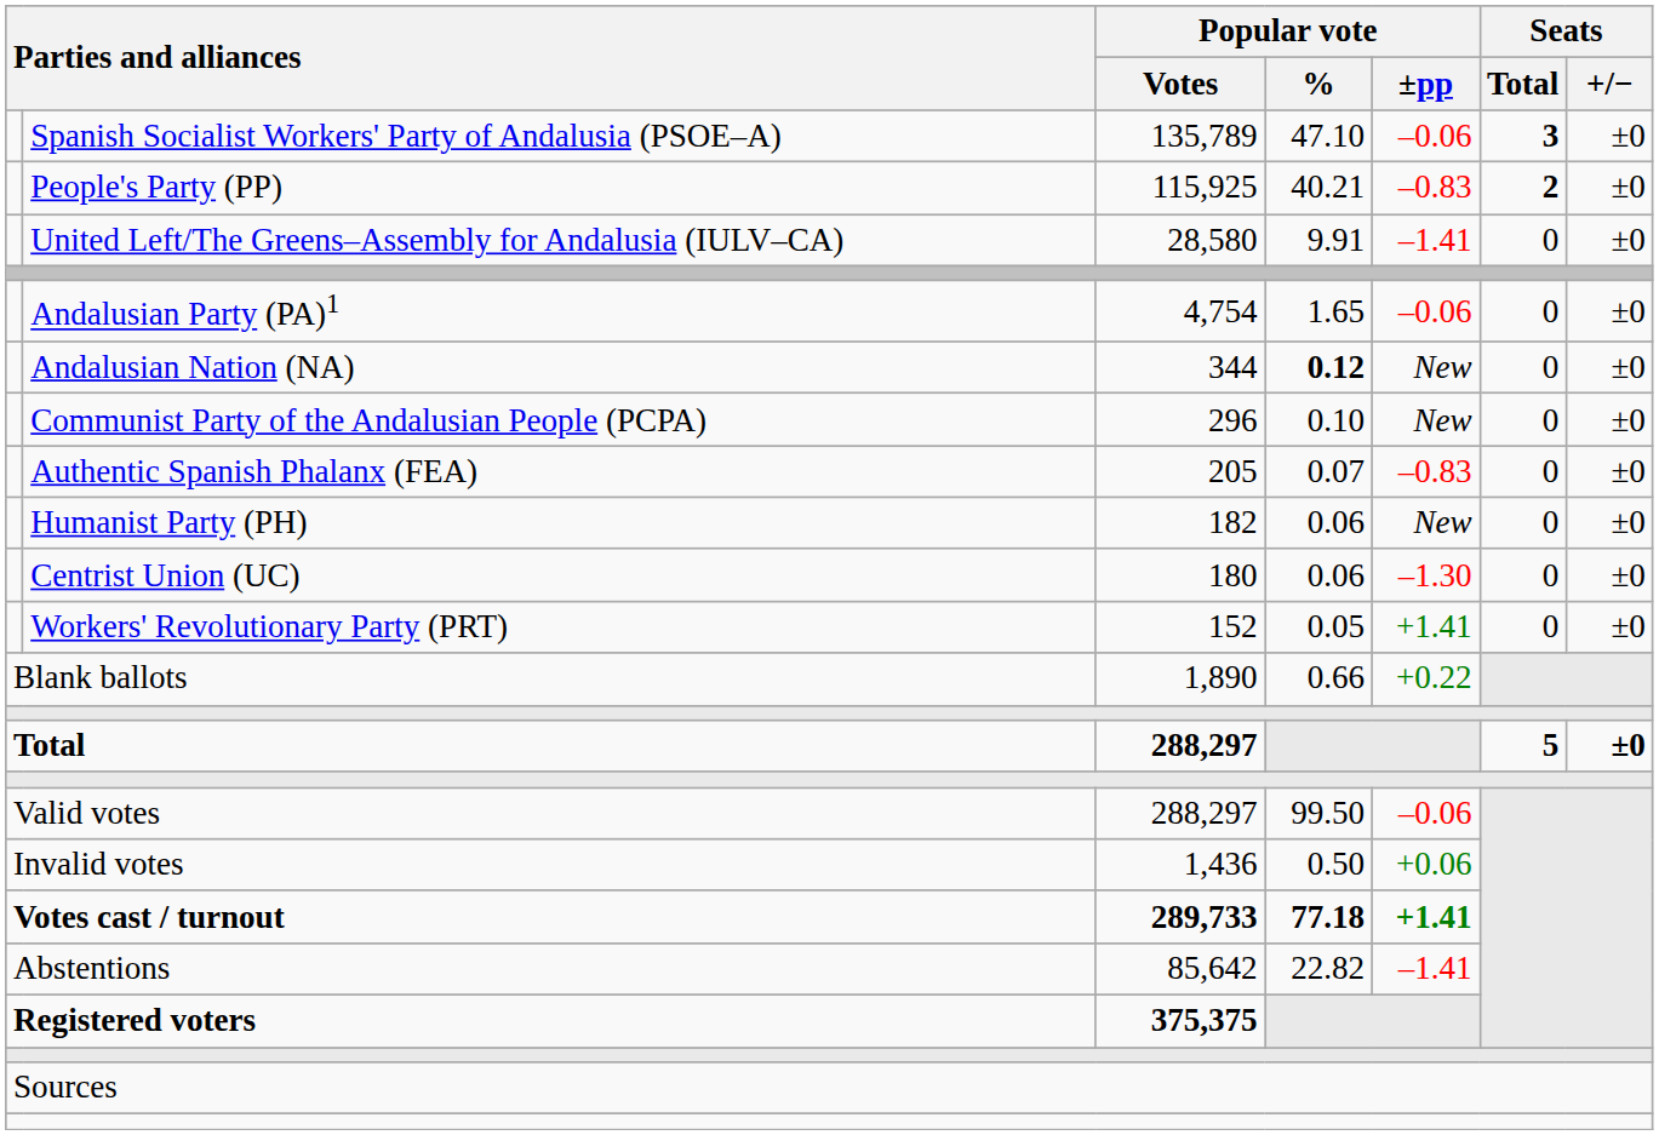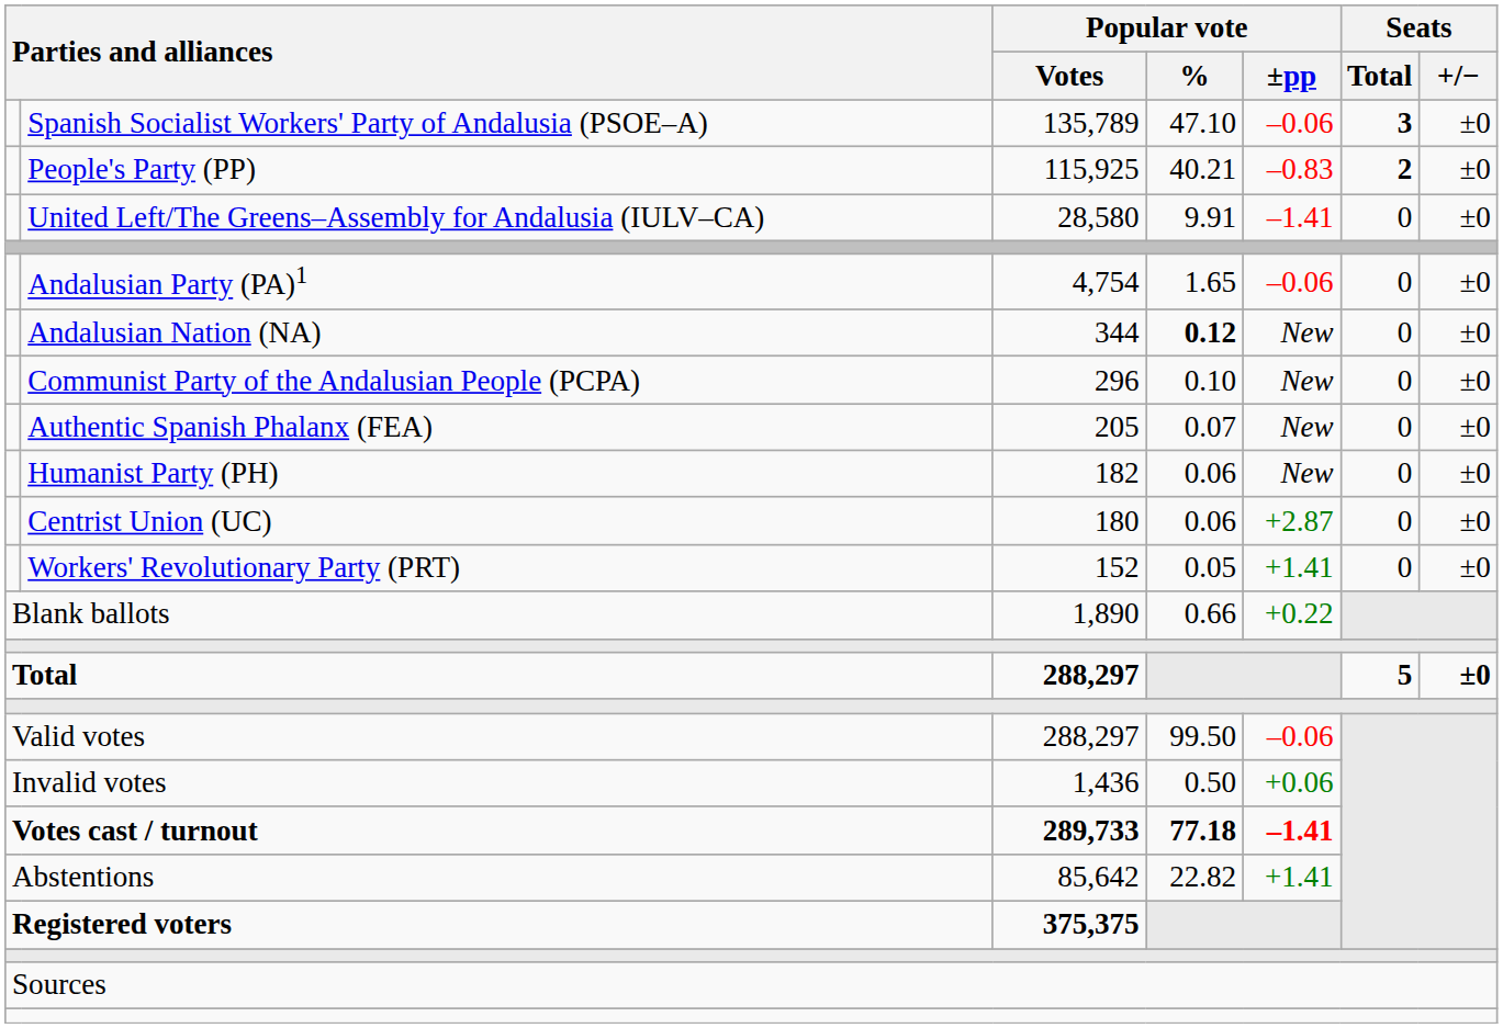Authentic Spanish Phalanx (FEA) | Popular vote / ±pp: –0.83 -> New
Centrist Union (UC) | Popular vote / ±pp: –1.30 -> +2.87
Votes cast / turnout | Popular vote / ±pp: +1.41 -> –1.41
Abstentions | Popular vote / ±pp: –1.41 -> +1.41
